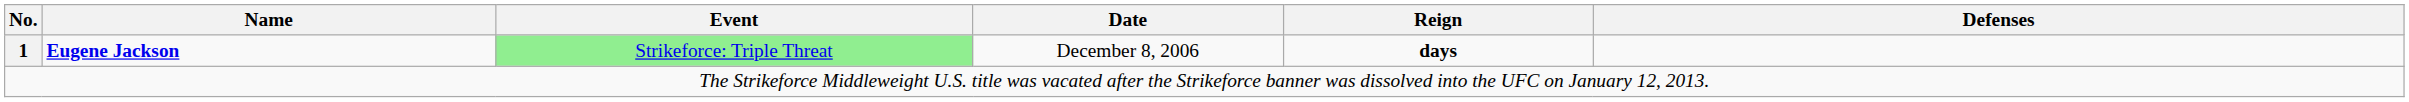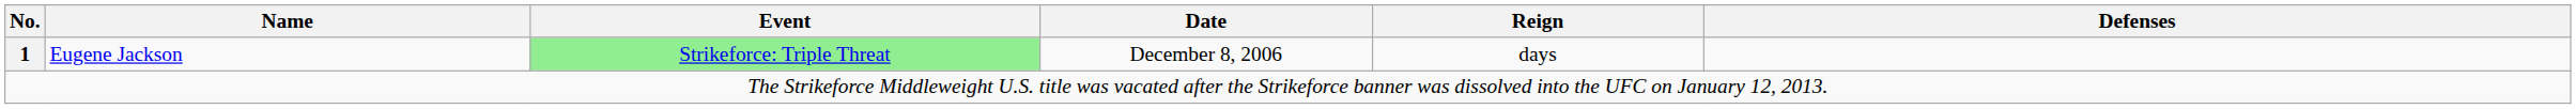1 | Name: bold -> normal
1 | Reign: bold -> normal
